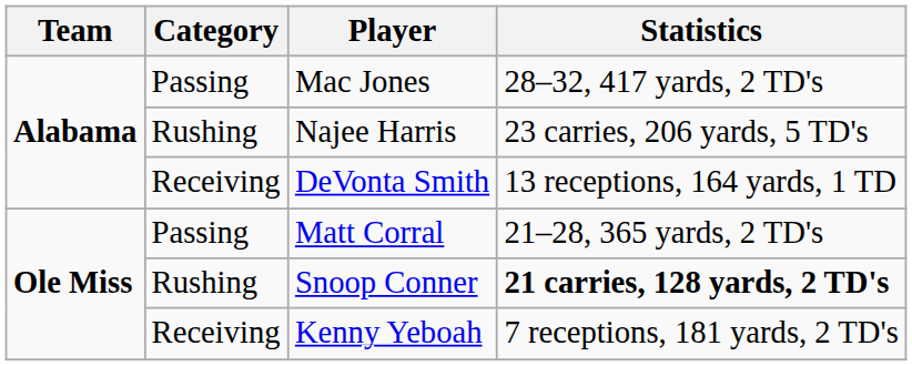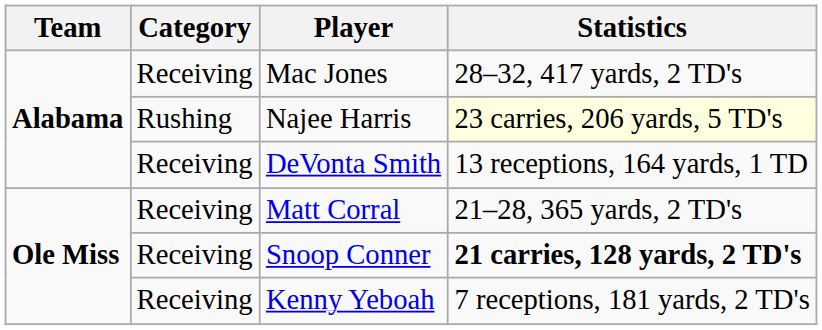Mac Jones | Category: Passing -> Receiving
Najee Harris | Statistics: no background -> lightyellow background
Matt Corral | Category: Passing -> Receiving
Snoop Conner | Category: Rushing -> Receiving
